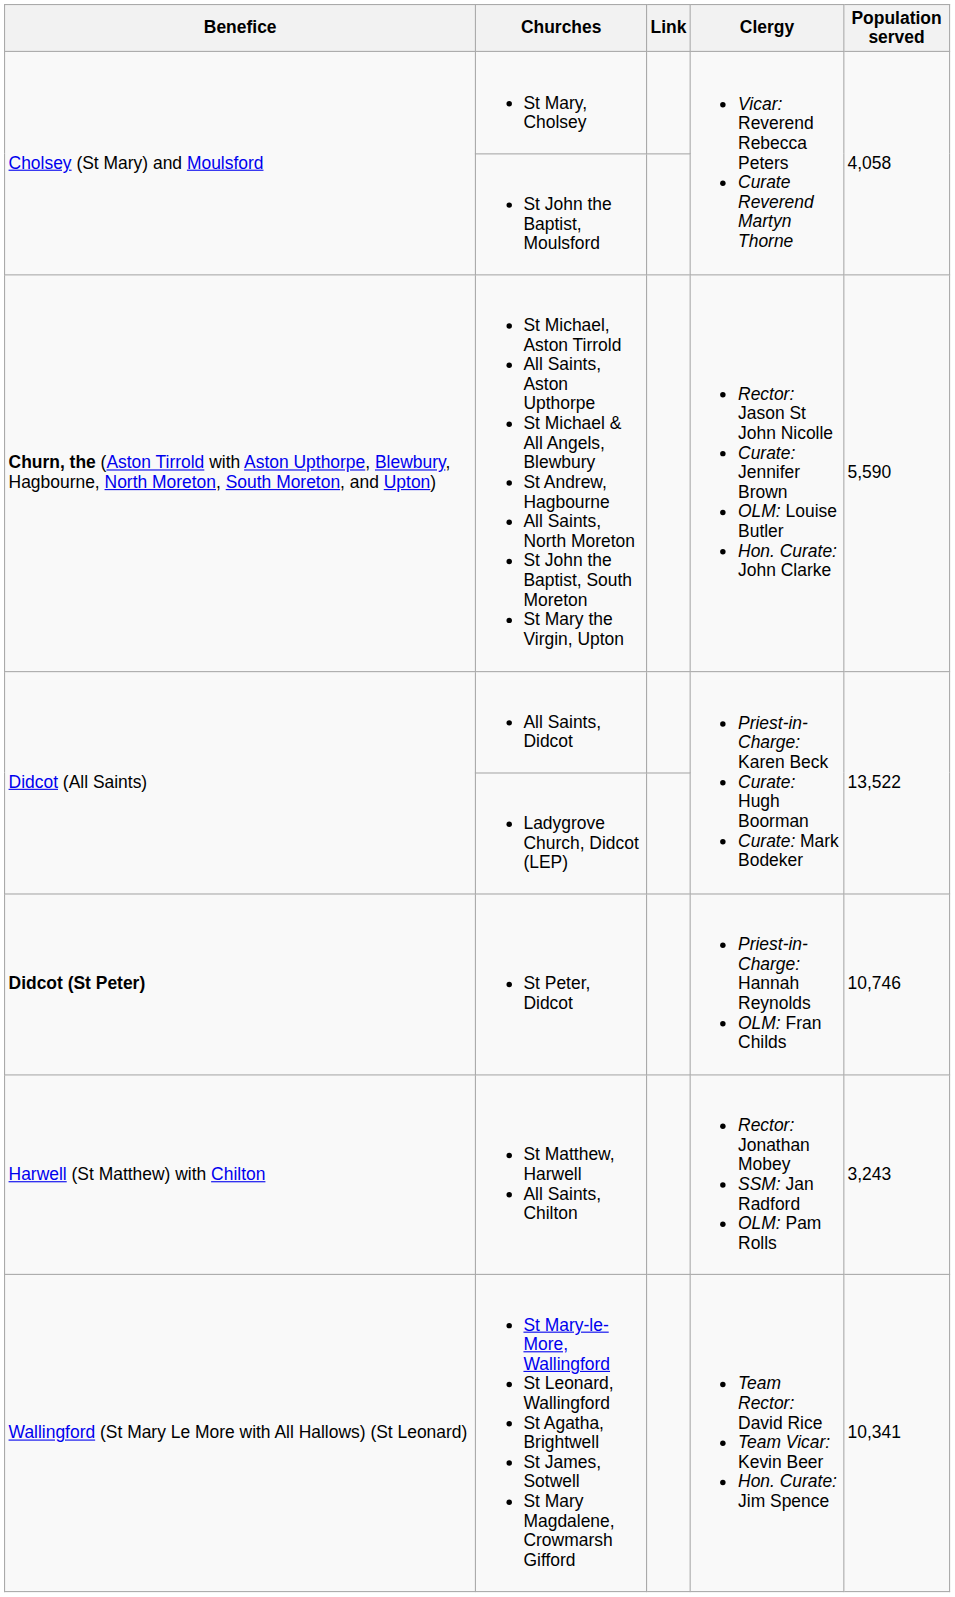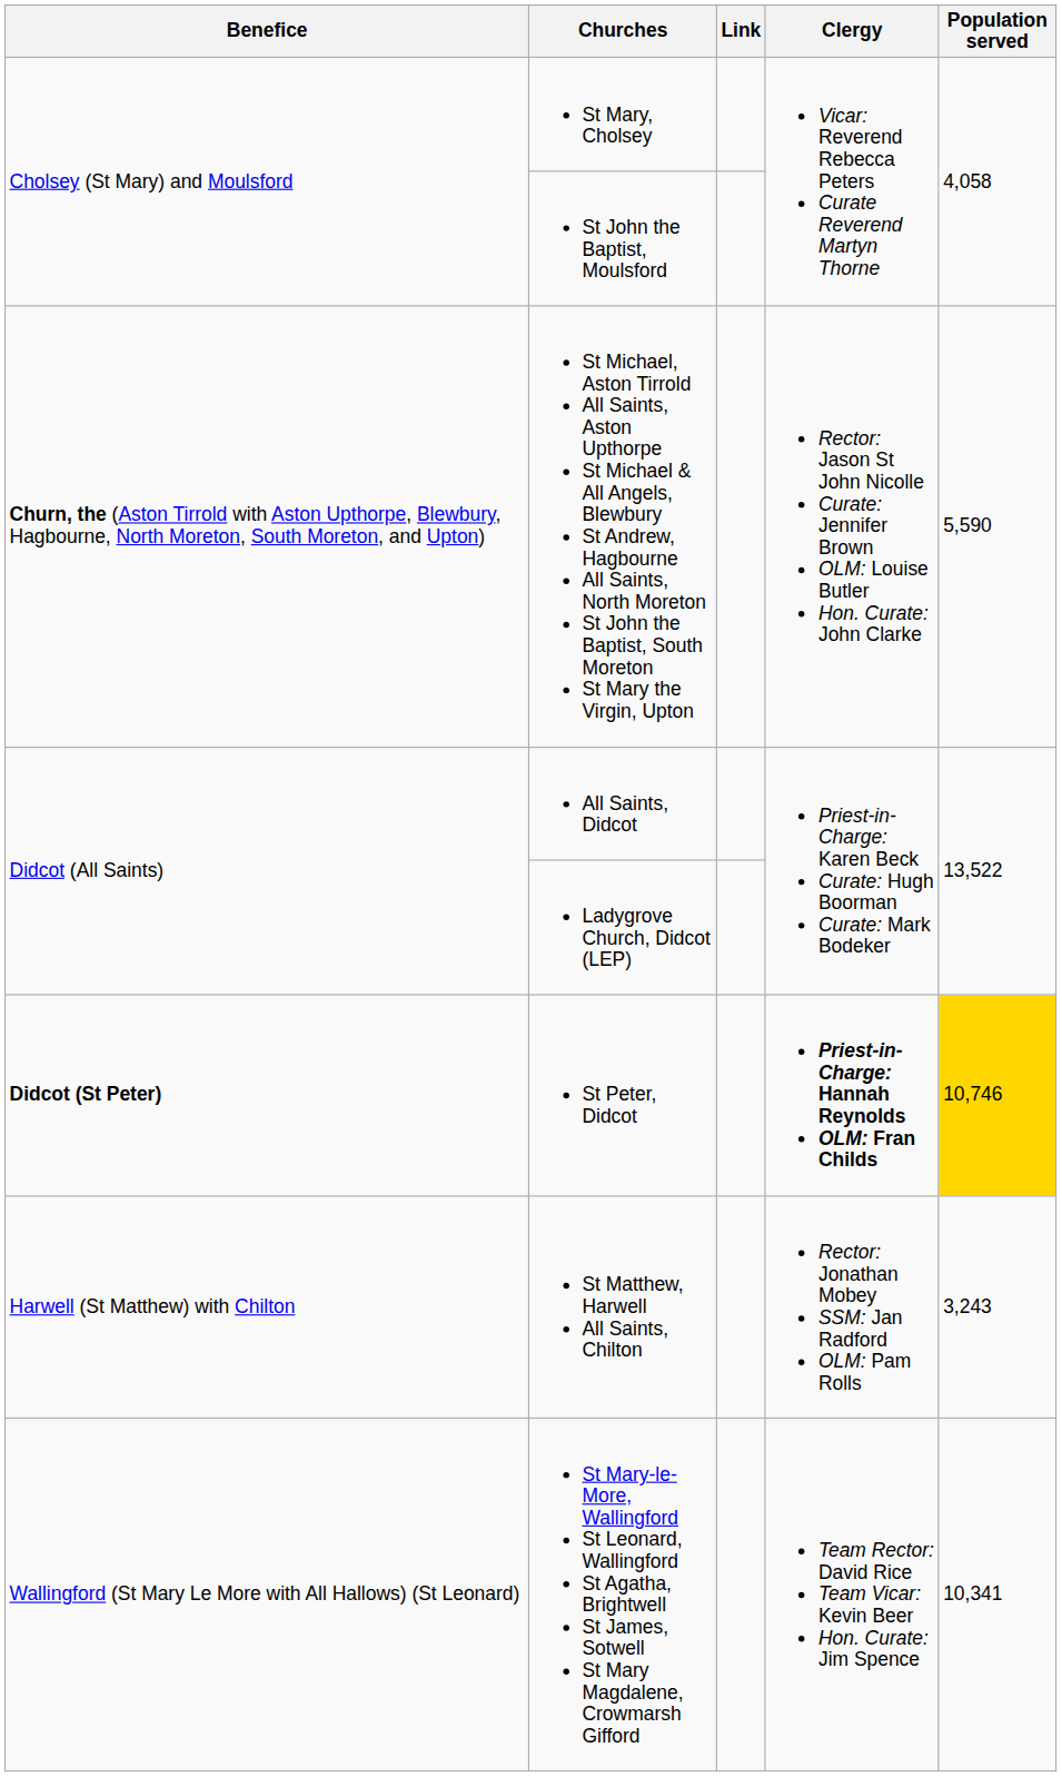St Peter, Didcot | Clergy: normal -> bold
St Peter, Didcot | Population served: no background -> gold background
